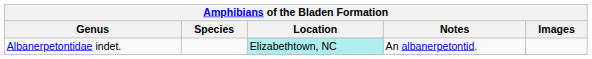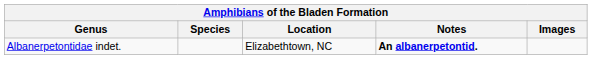Albanerpetontidae indet. | Location: paleturquoise background -> no background
Albanerpetontidae indet. | Notes: normal -> bold
